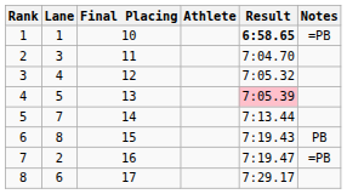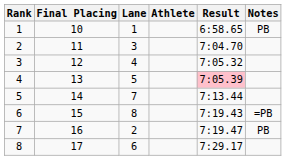columns swapped: Final Placing <-> Lane
row 2 | Result: bold -> normal
row 2 | Notes: =PB -> PB
row 7 | Notes: PB -> =PB
row 8 | Notes: =PB -> PB
